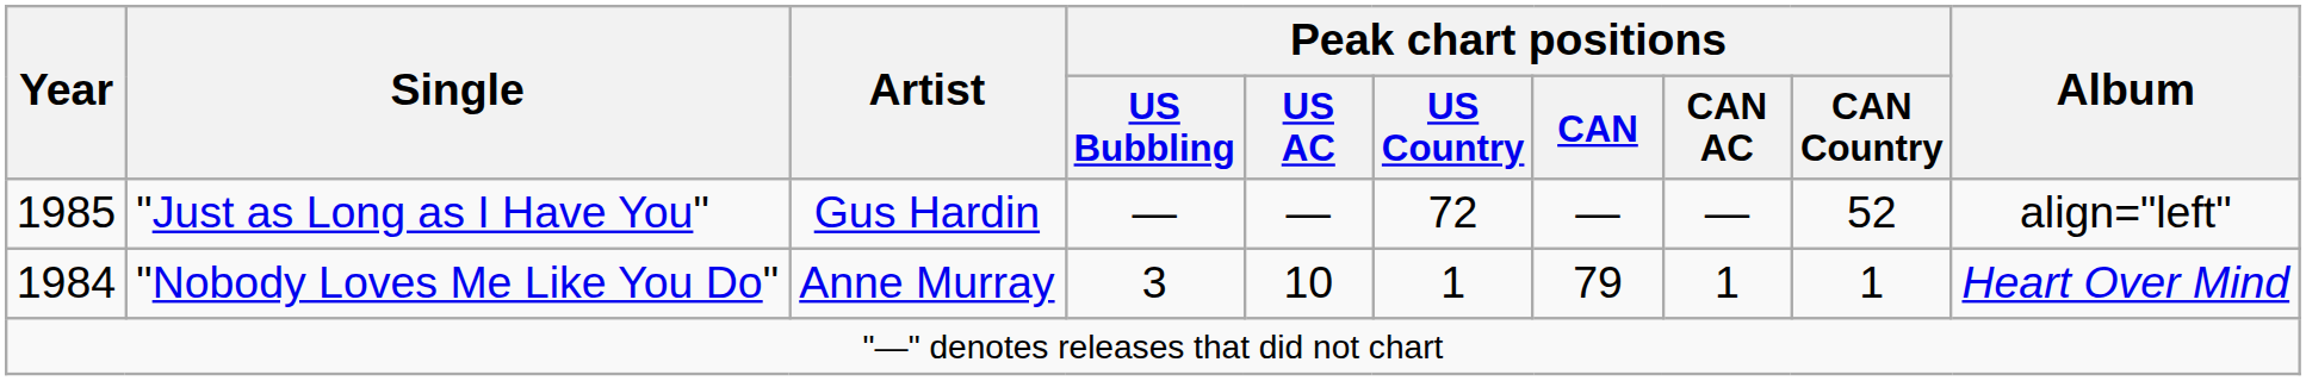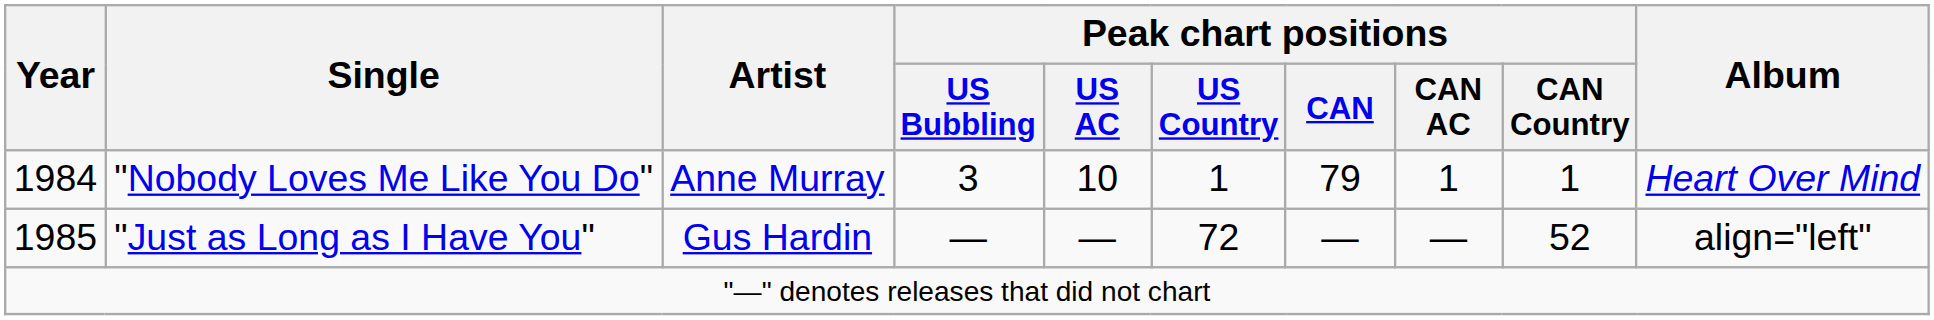rows swapped: "Nobody Loves Me Like You Do" <-> "Just as Long as I Have You"
